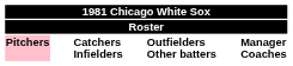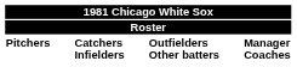Pitchers | column 1: pink background -> no background
